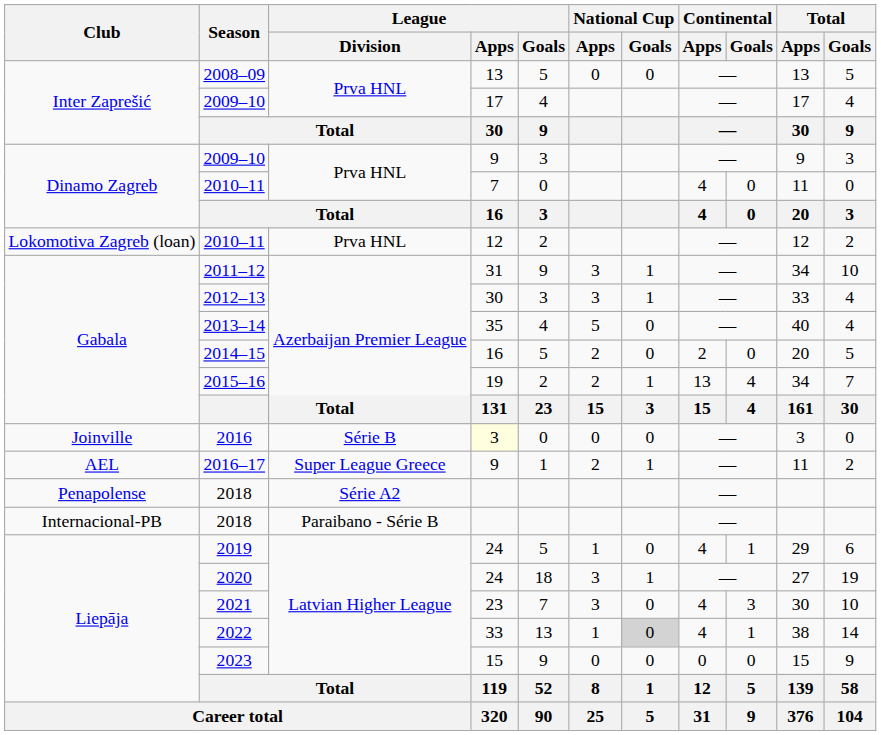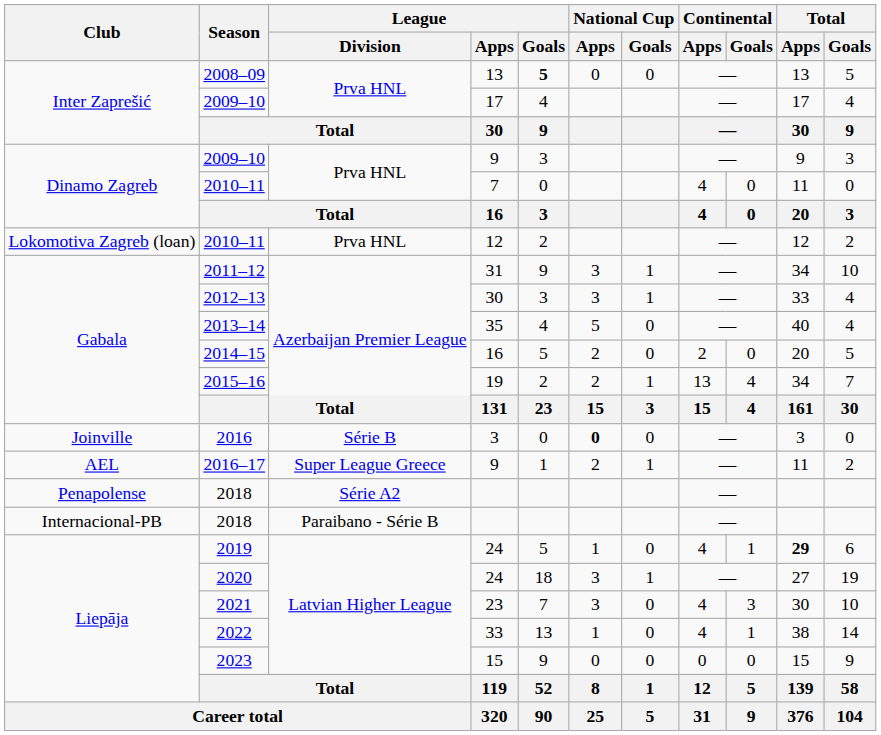2008–09 | League / Goals: normal -> bold
2016 | League / Apps: lightyellow background -> no background
2016 | National Cup / Apps: normal -> bold
2019 | Total / Apps: normal -> bold
2022 | National Cup / Goals: lightgrey background -> no background
